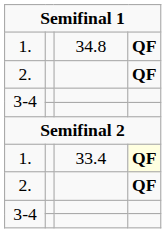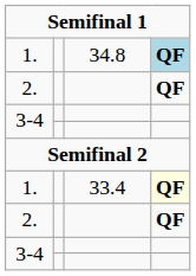1. / 34.8 | column 4: no background -> lightblue background
